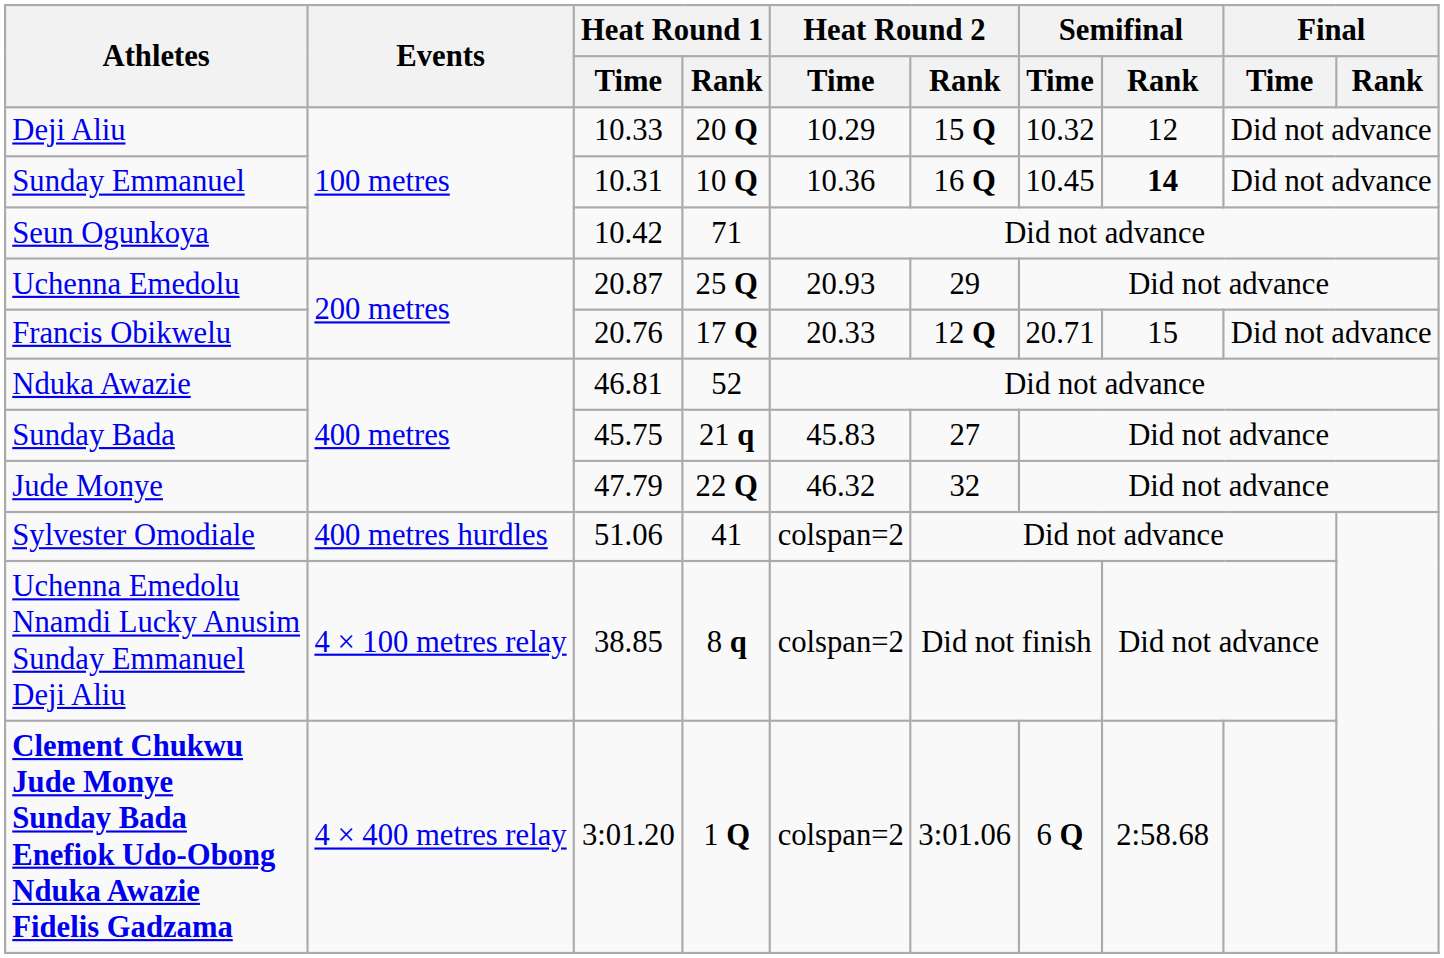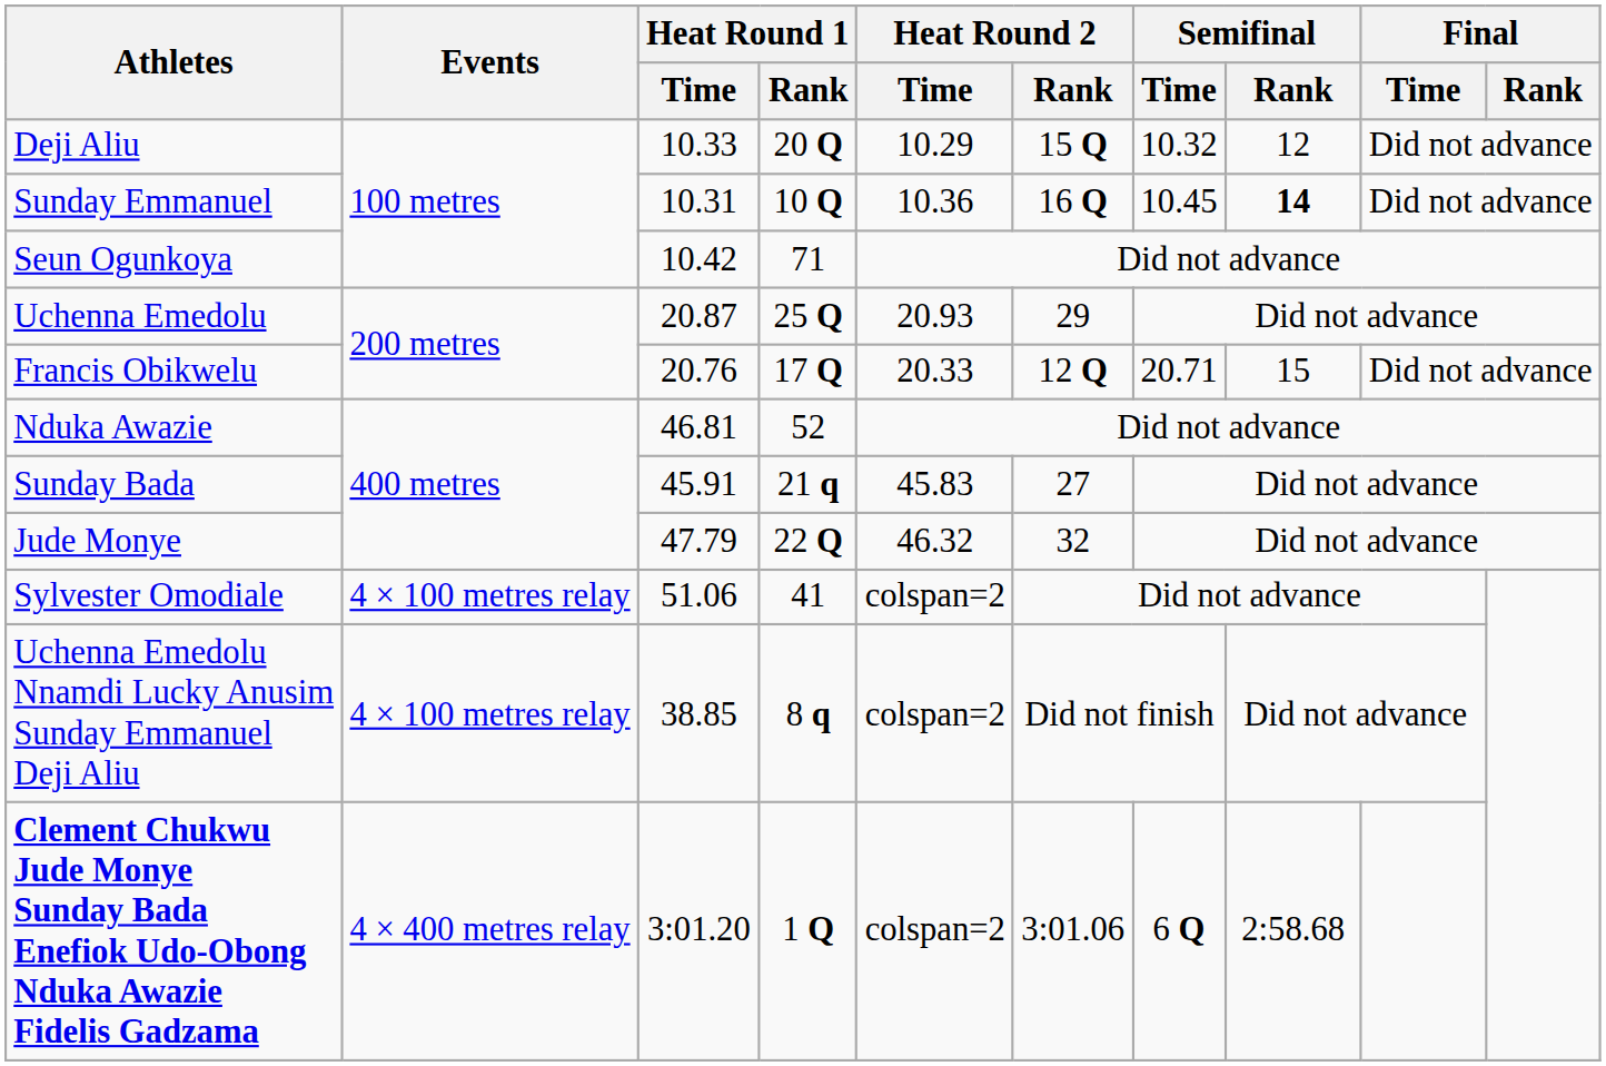Sunday Bada | Heat Round 1 / Time: 45.75 -> 45.91
Sylvester Omodiale | Events: 400 metres hurdles -> 4 × 100 metres relay
